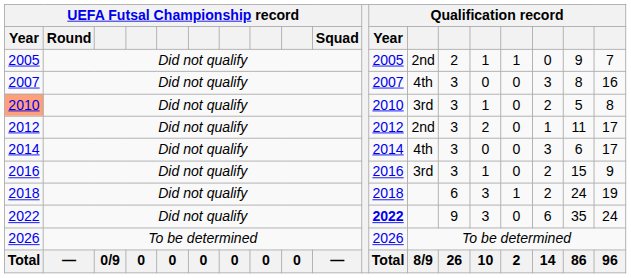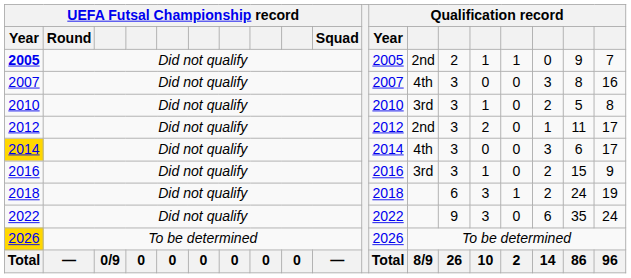row 3 | UEFA Futsal Championship record / Year: normal -> bold
row 5 | UEFA Futsal Championship record / Year: lightsalmon background -> no background
row 7 | UEFA Futsal Championship record / Year: no background -> gold background
row 10 | Qualification record / Year: bold -> normal
row 11 | UEFA Futsal Championship record / Year: no background -> gold background
